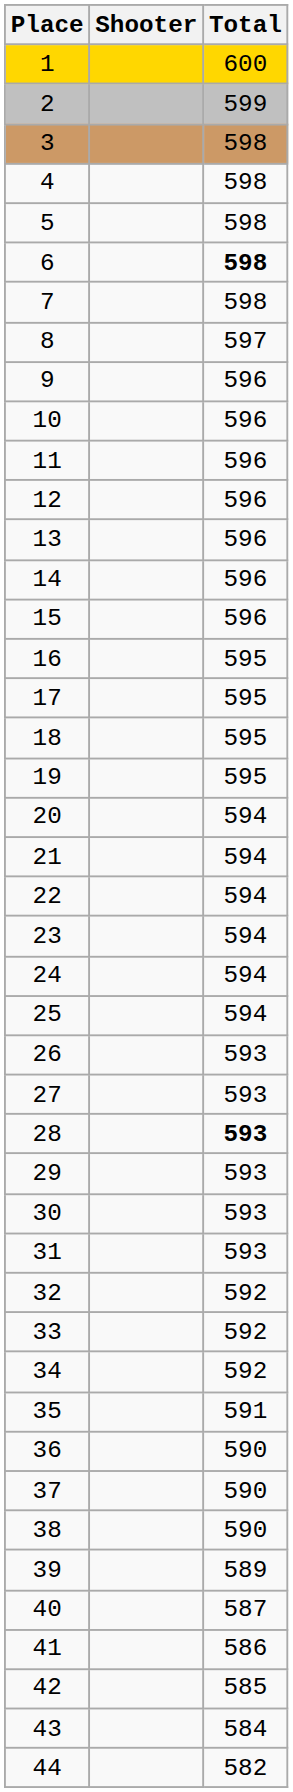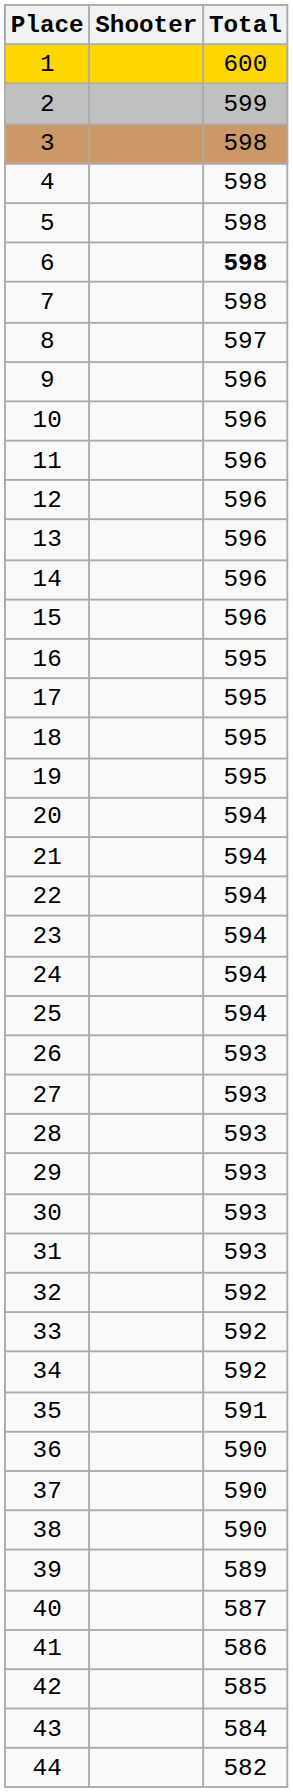28 | Total: bold -> normal
